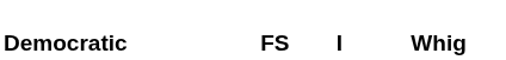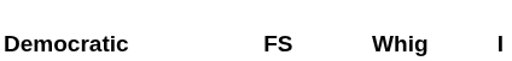columns swapped: 1 <-> 71
